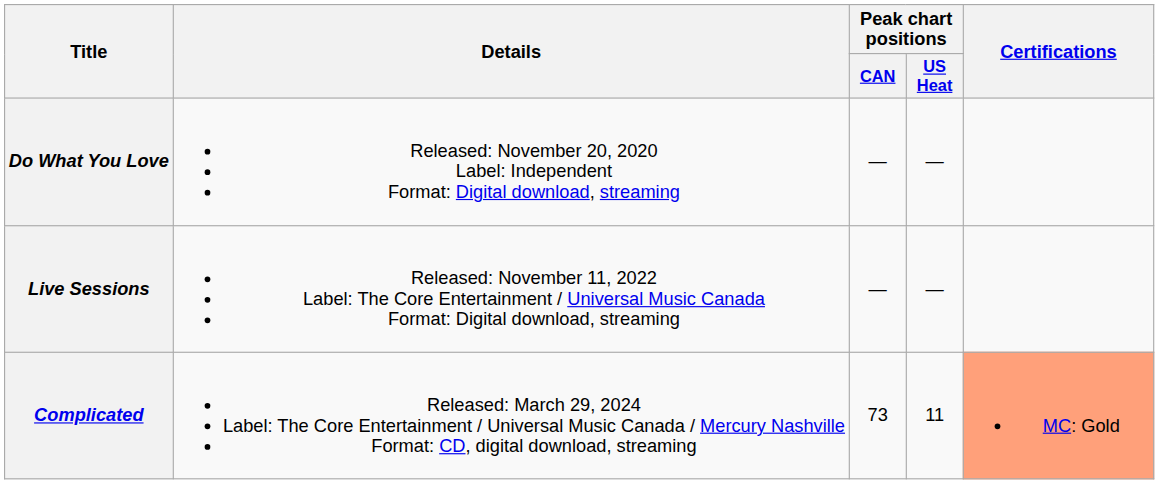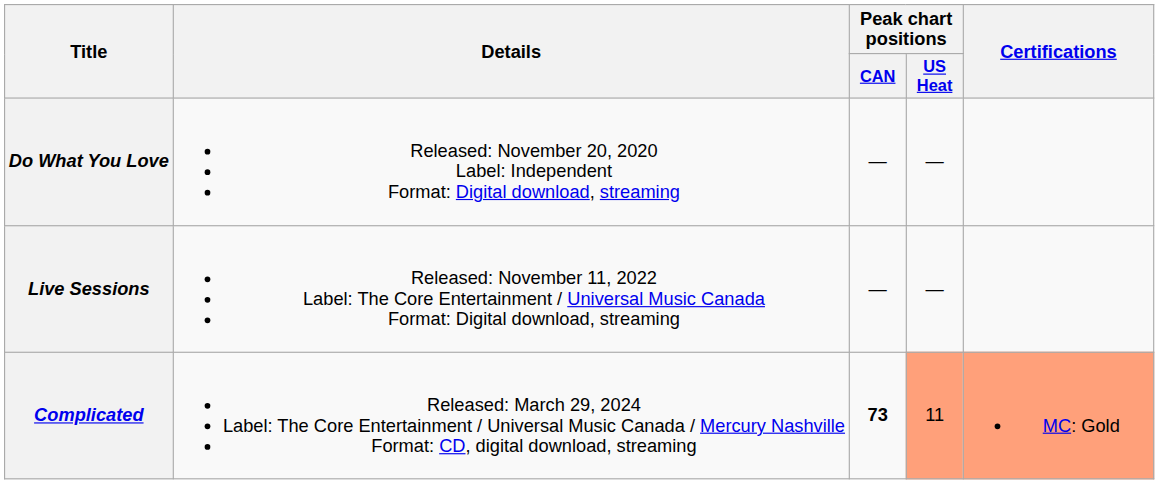Complicated | Peak chart positions / CAN: normal -> bold
Complicated | Peak chart positions / US Heat: no background -> lightsalmon background
